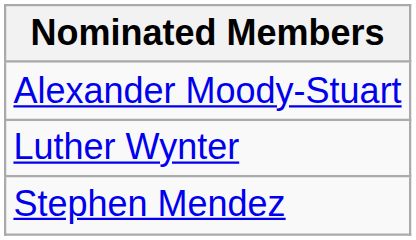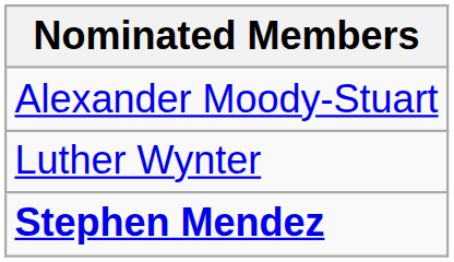row 4 | column 1: normal -> bold
